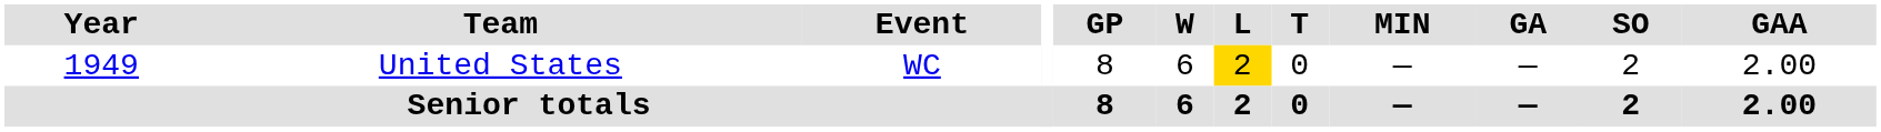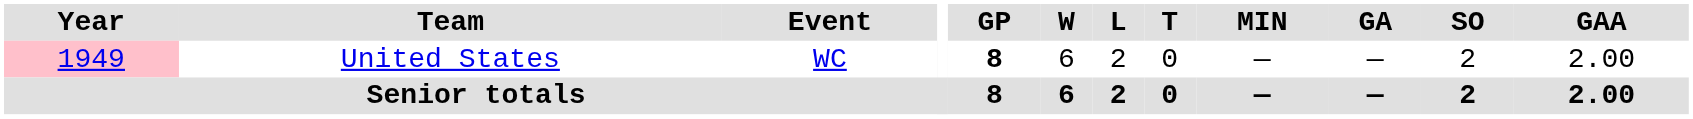United States | Year: no background -> pink background
United States | GP: normal -> bold
United States | L: gold background -> no background
